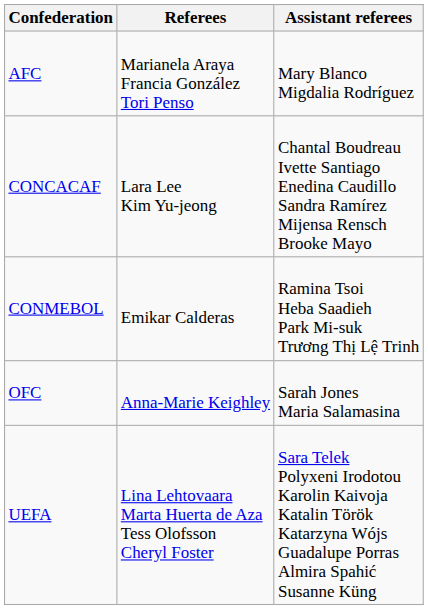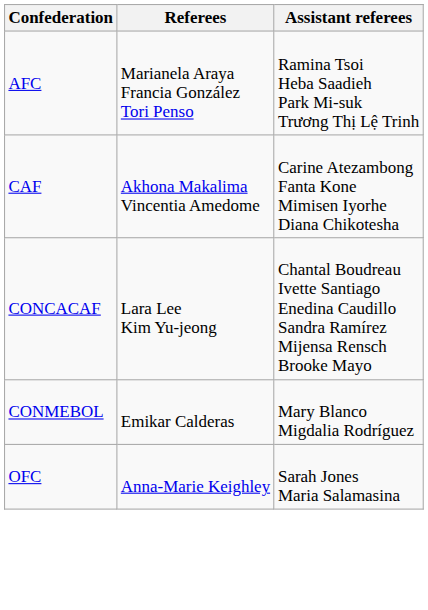AFC | Assistant referees: Mary Blanco Migdalia Rodríguez -> Ramina Tsoi Heba Saadieh Park Mi-suk Trương Thị Lệ Trinh
+ row: CAF | Akhona Makalima Vincentia Amedome | Carine Atezambong Fanta Kone Mimisen Iyorhe Diana Chikotesha
CONMEBOL | Assistant referees: Ramina Tsoi Heba Saadieh Park Mi-suk Trương Thị Lệ Trinh -> Mary Blanco Migdalia Rodríguez
- row: UEFA | Lina Lehtovaara Marta Huerta de Aza Tess Olofsson Cheryl Foster | Sara Telek Polyxeni Irodotou Karolin Kaivoja Katalin Török Katarzyna Wójs Guadalupe Porras Almira Spahić Susanne Küng
